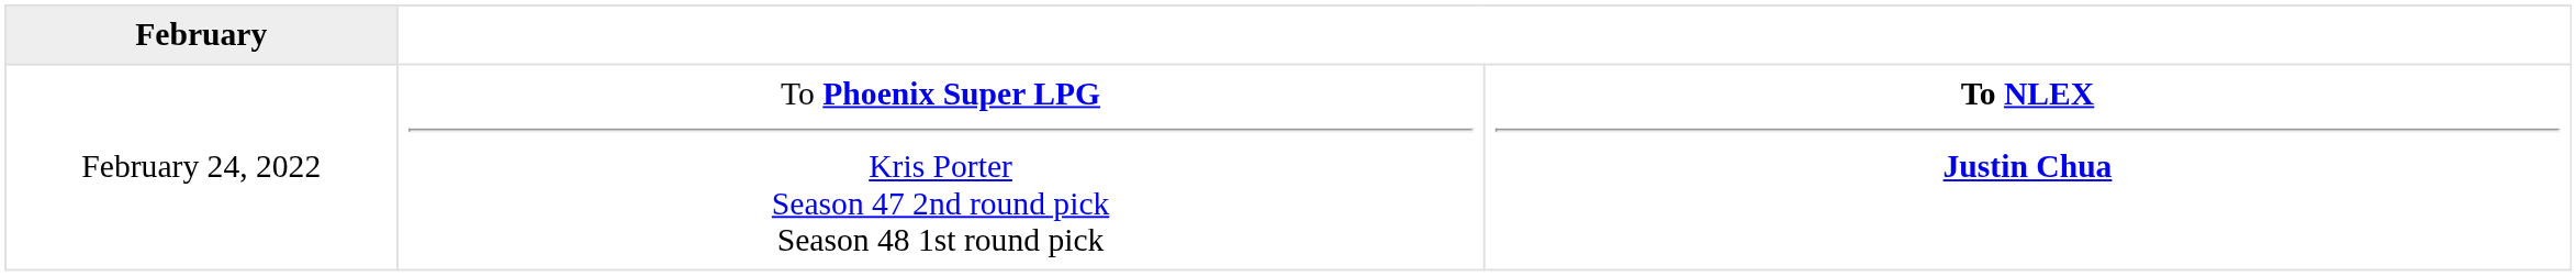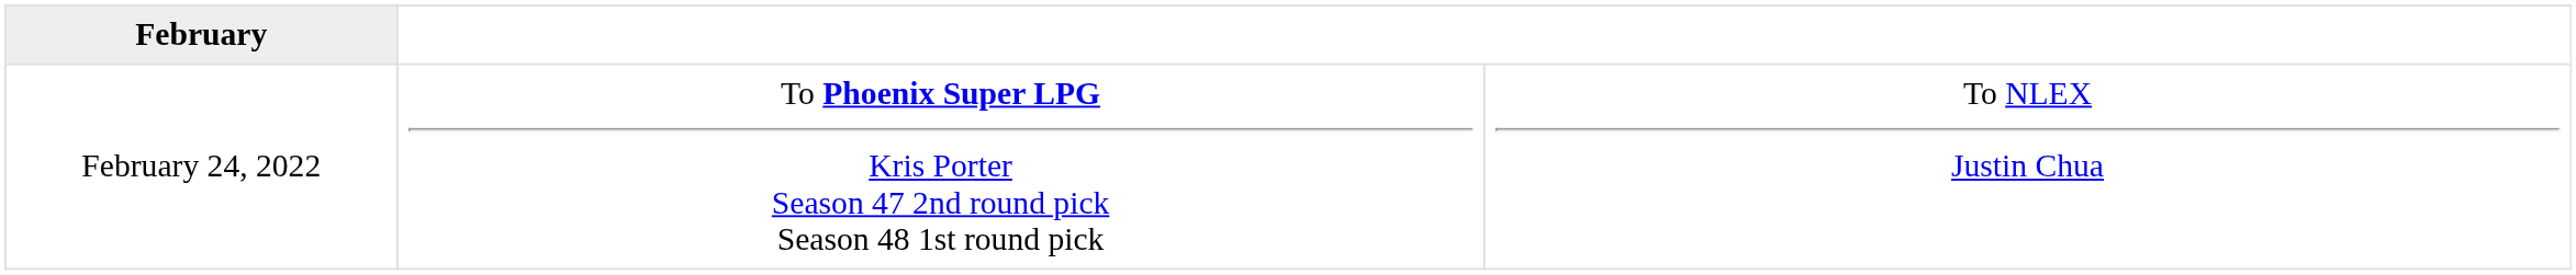February 24, 2022 | column 3: bold -> normal
